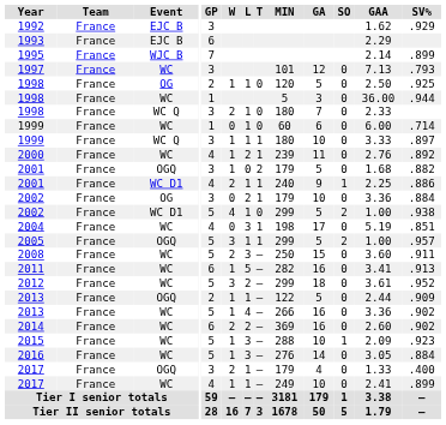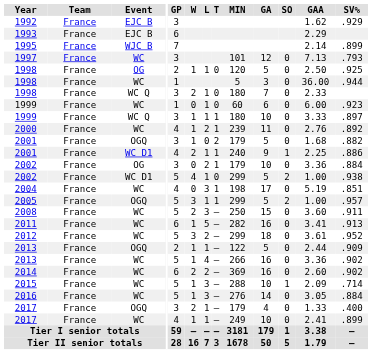1999 / WC | SV%: .714 -> .923
2015 | SV%: .923 -> .714
